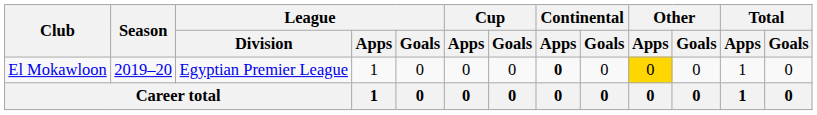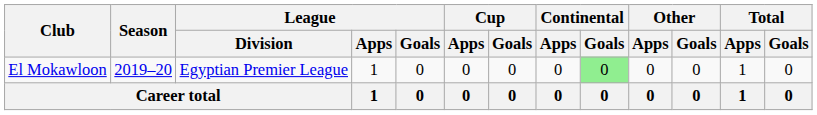El Mokawloon | Continental / Apps: bold -> normal
El Mokawloon | Continental / Goals: no background -> lightgreen background
El Mokawloon | Other / Apps: gold background -> no background
